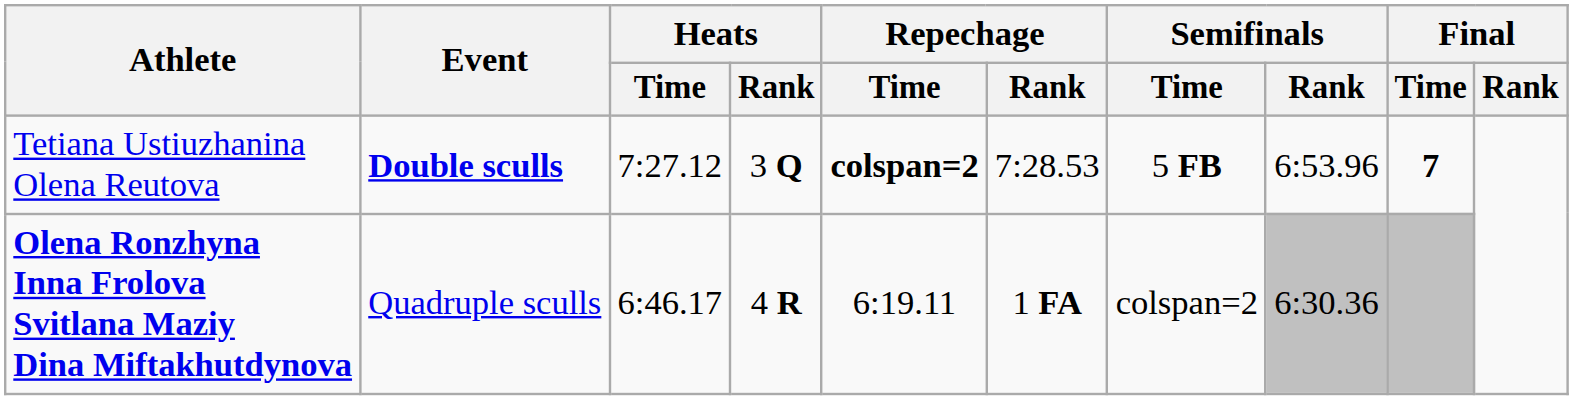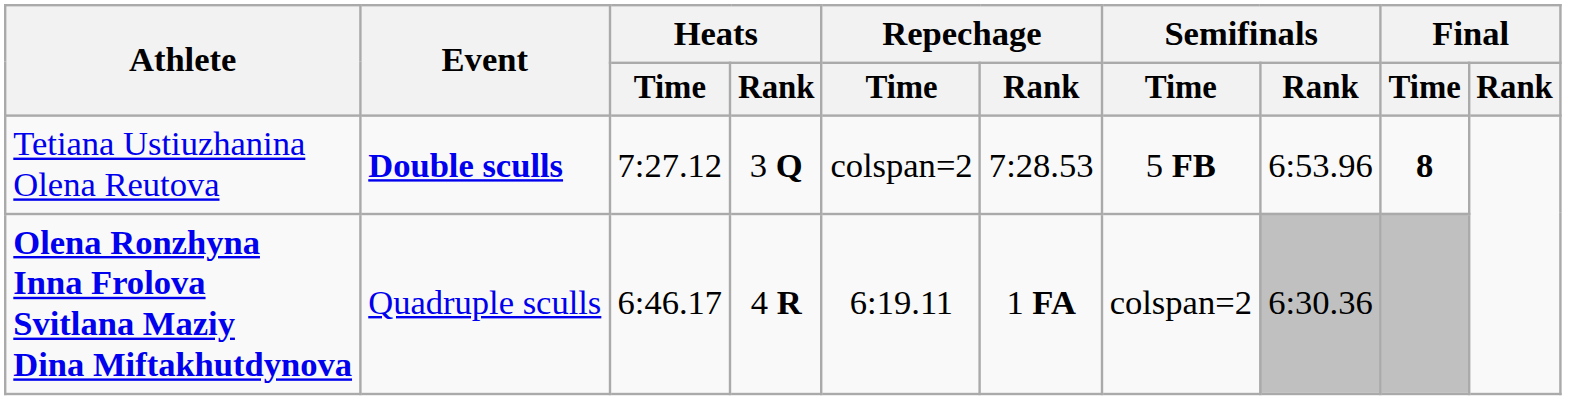Tetiana Ustiuzhanina Olena Reutova | Repechage / Time: bold -> normal
Tetiana Ustiuzhanina Olena Reutova | Final / Time: 7 -> 8
